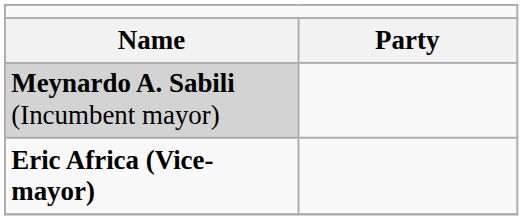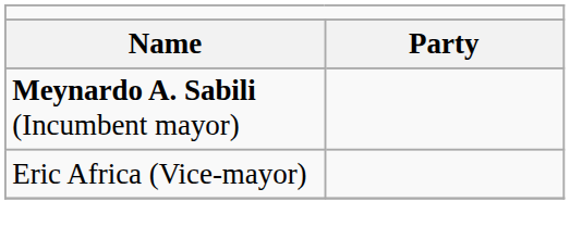Meynardo A. Sabili (Incumbent mayor) | column 1: lightgrey background -> no background
Eric Africa (Vice-mayor) | column 1: bold -> normal
